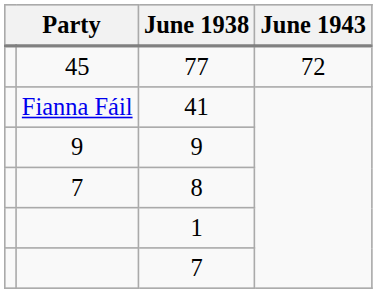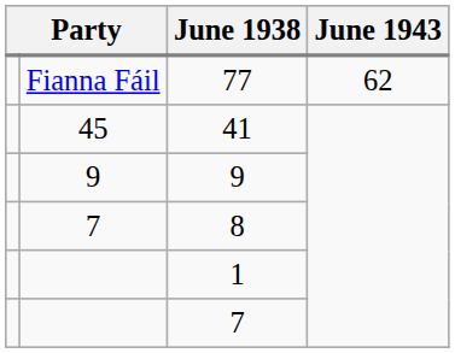77 | column 2: 45 -> Fianna Fáil
77 | June 1943: 72 -> 62
41 | column 2: Fianna Fáil -> 45
